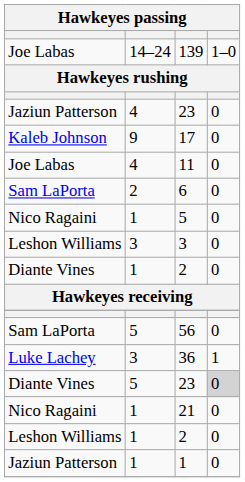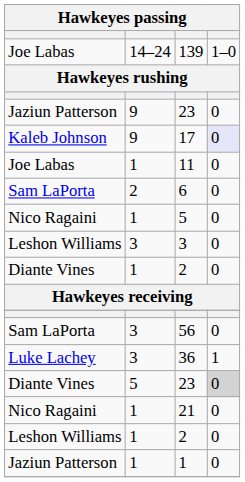Jaziun Patterson / 23 | column 2: 4 -> 9
17 | column 4: no background -> lavender background
11 | column 2: 4 -> 1
56 | column 2: 5 -> 3
